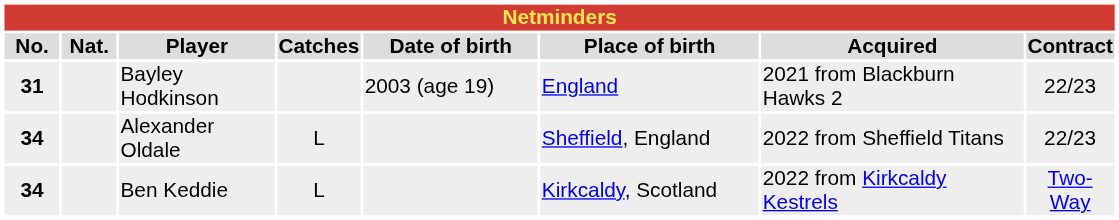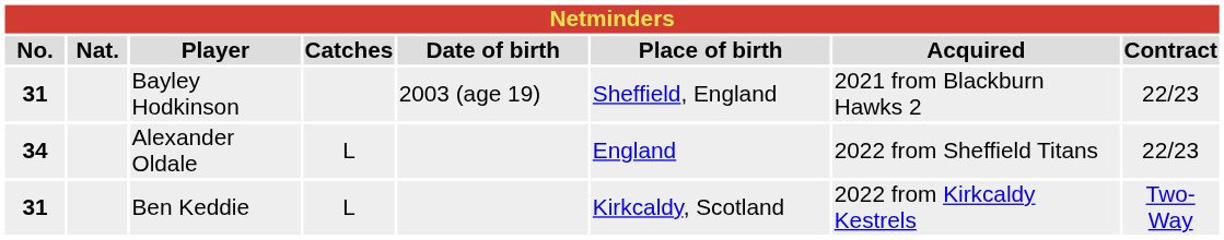Bayley Hodkinson | Place of birth: England -> Sheffield, England
Alexander Oldale | Place of birth: Sheffield, England -> England
Ben Keddie | No.: 34 -> 31
